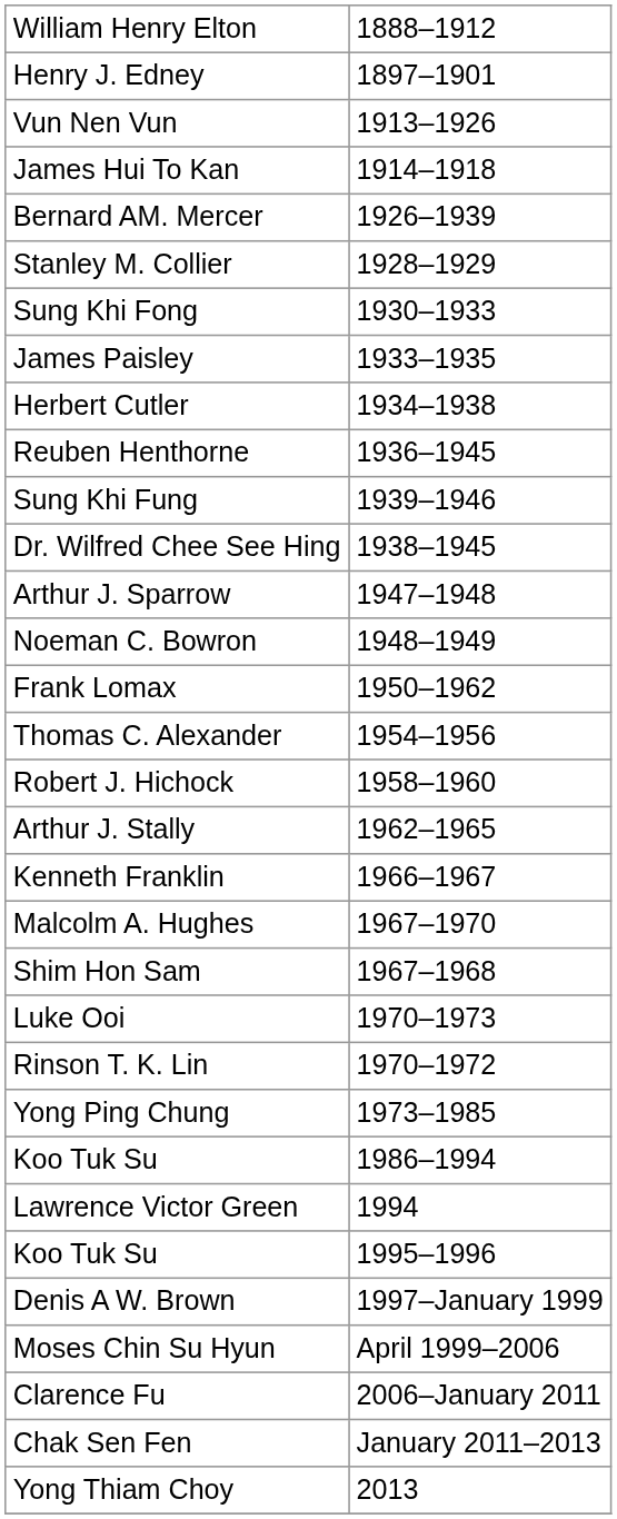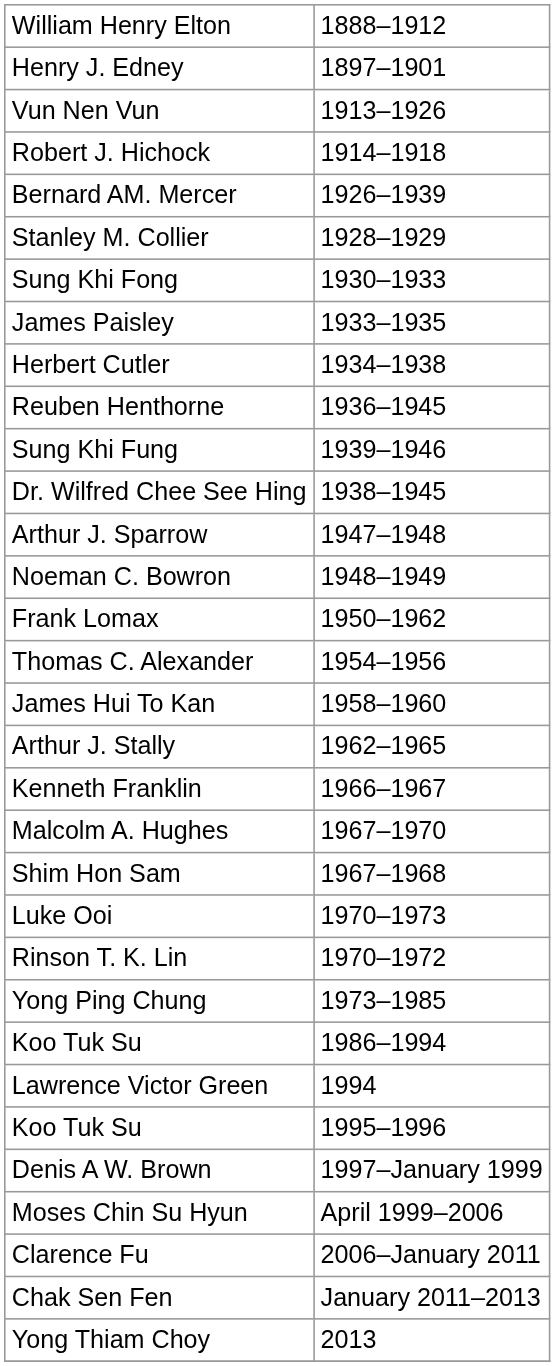row 4 | column 1: James Hui To Kan -> Robert J. Hichock
row 17 | column 1: Robert J. Hichock -> James Hui To Kan
